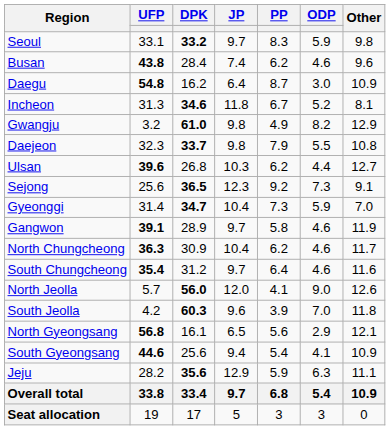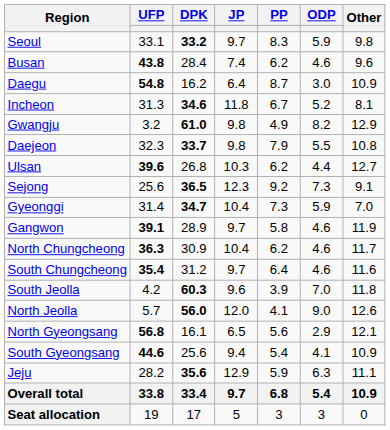rows swapped: North Jeolla <-> South Jeolla
